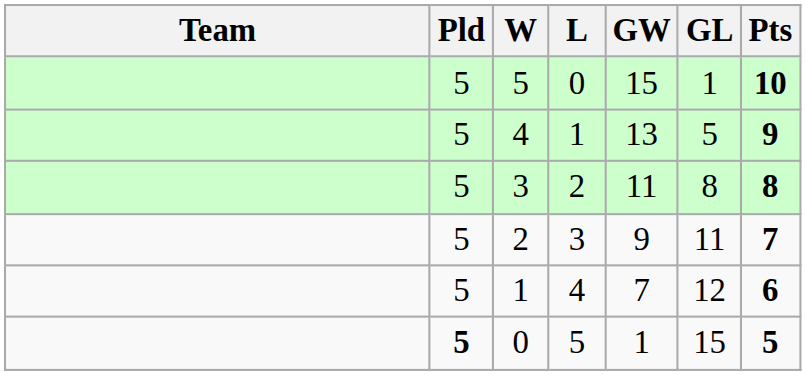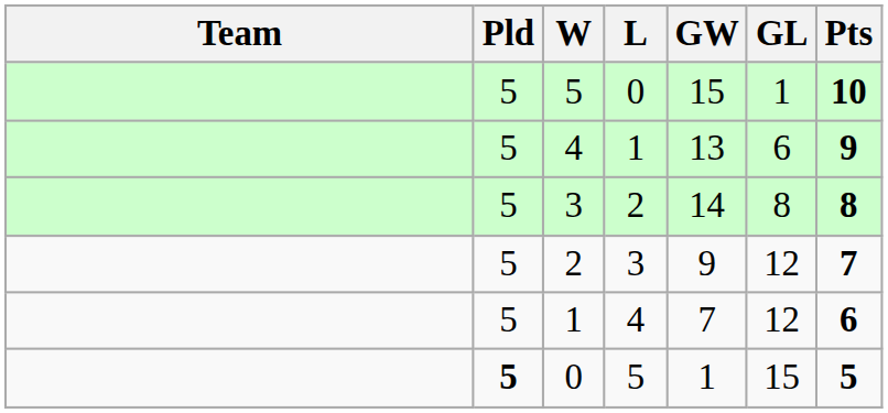row 3 | GL: 5 -> 6
row 4 | GW: 11 -> 14
row 5 | GL: 11 -> 12
